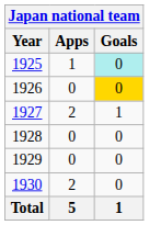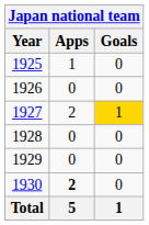1925 | Goals: paleturquoise background -> no background
1926 | Goals: gold background -> no background
1927 | Goals: no background -> gold background
1930 | Apps: normal -> bold
